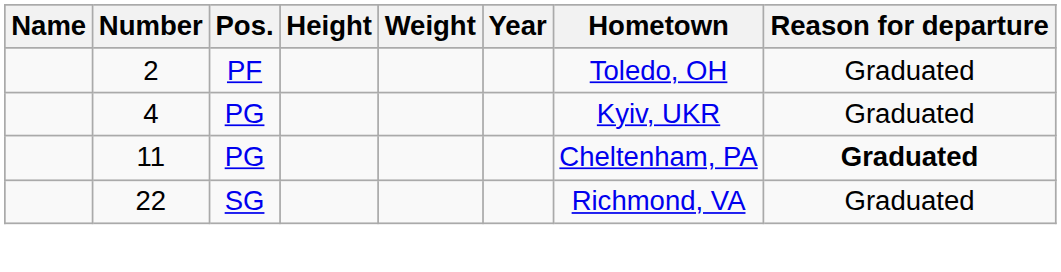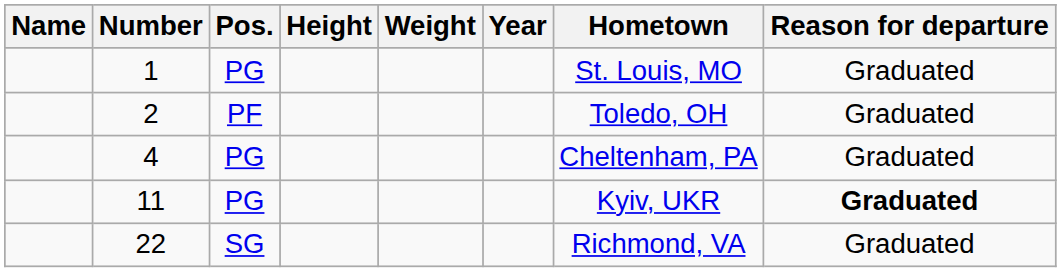+ row: 1 | PG | St. Louis, MO | Graduated
4 | Hometown: Kyiv, UKR -> Cheltenham, PA
11 | Hometown: Cheltenham, PA -> Kyiv, UKR
